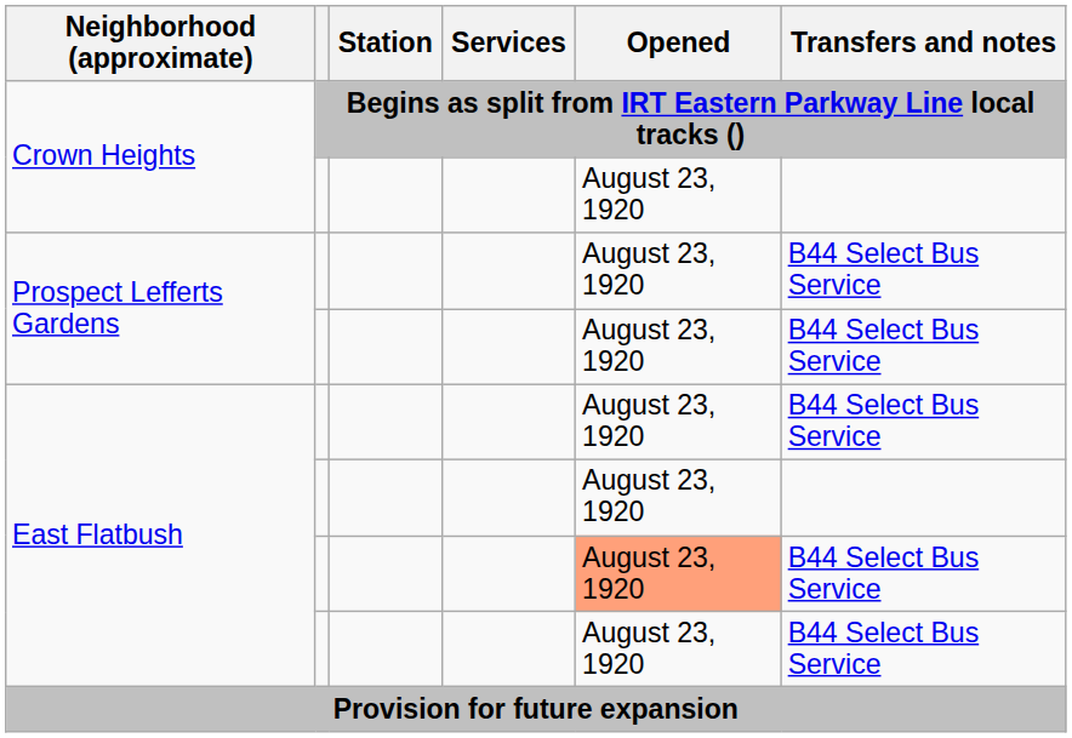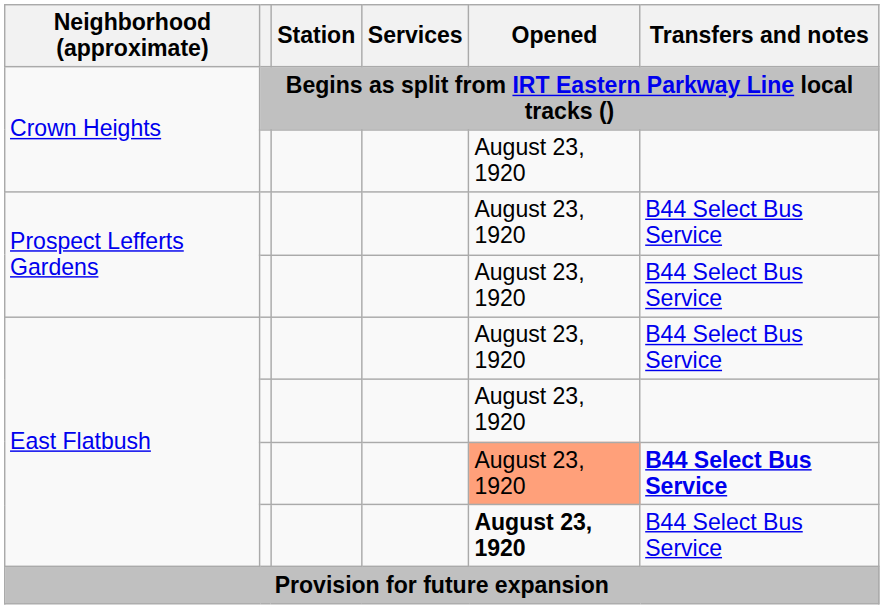row 8 | Transfers and notes: normal -> bold
row 9 | Opened: normal -> bold
